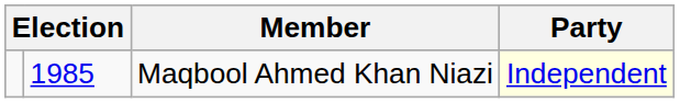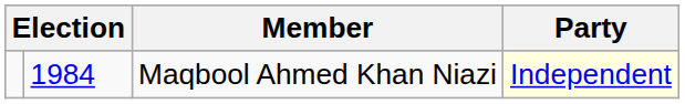Maqbool Ahmed Khan Niazi | column 2: 1985 -> 1984
